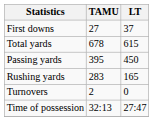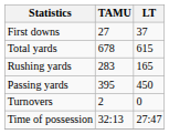rows swapped: Rushing yards <-> Passing yards
